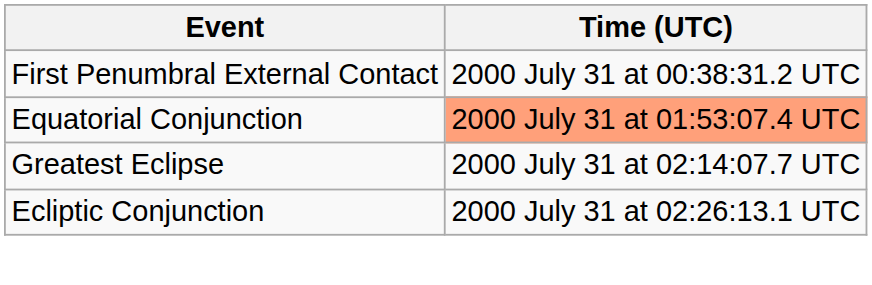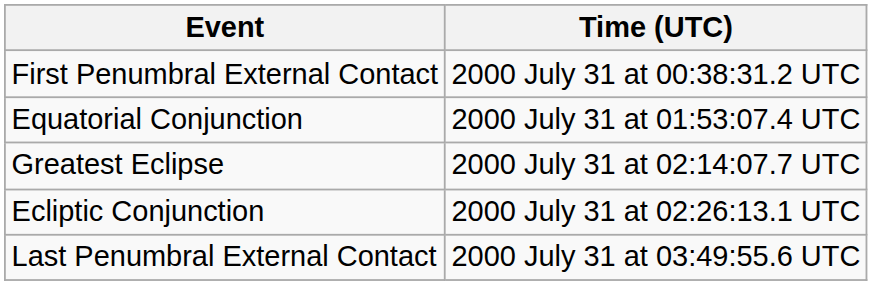Equatorial Conjunction | Time (UTC): lightsalmon background -> no background
+ row: Last Penumbral External Contact | 2000 July 31 at 03:49:55.6 UTC
